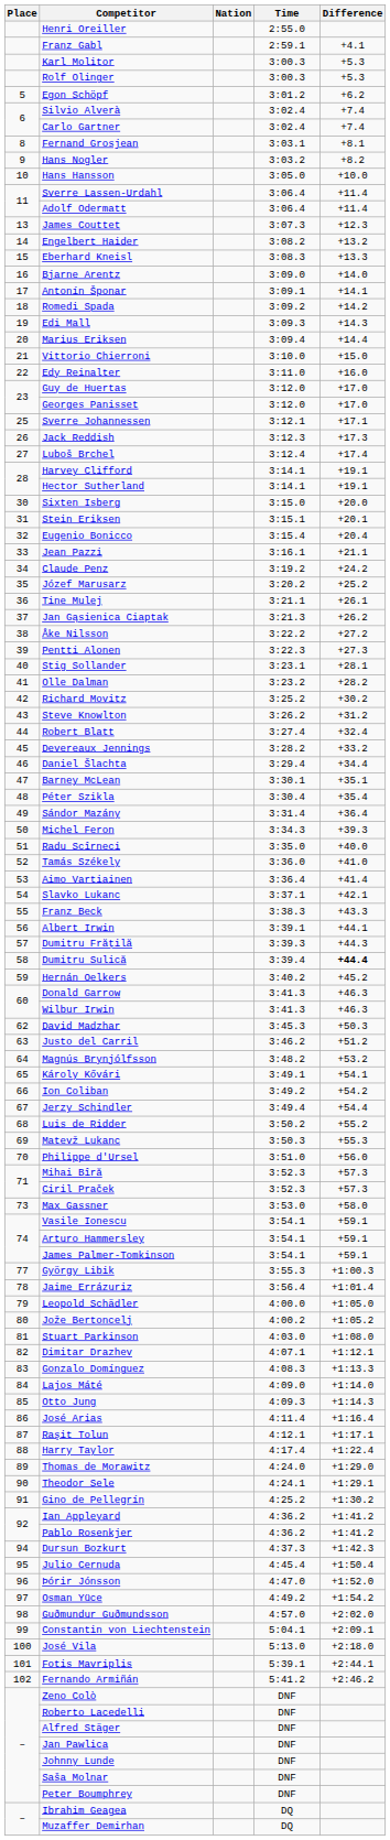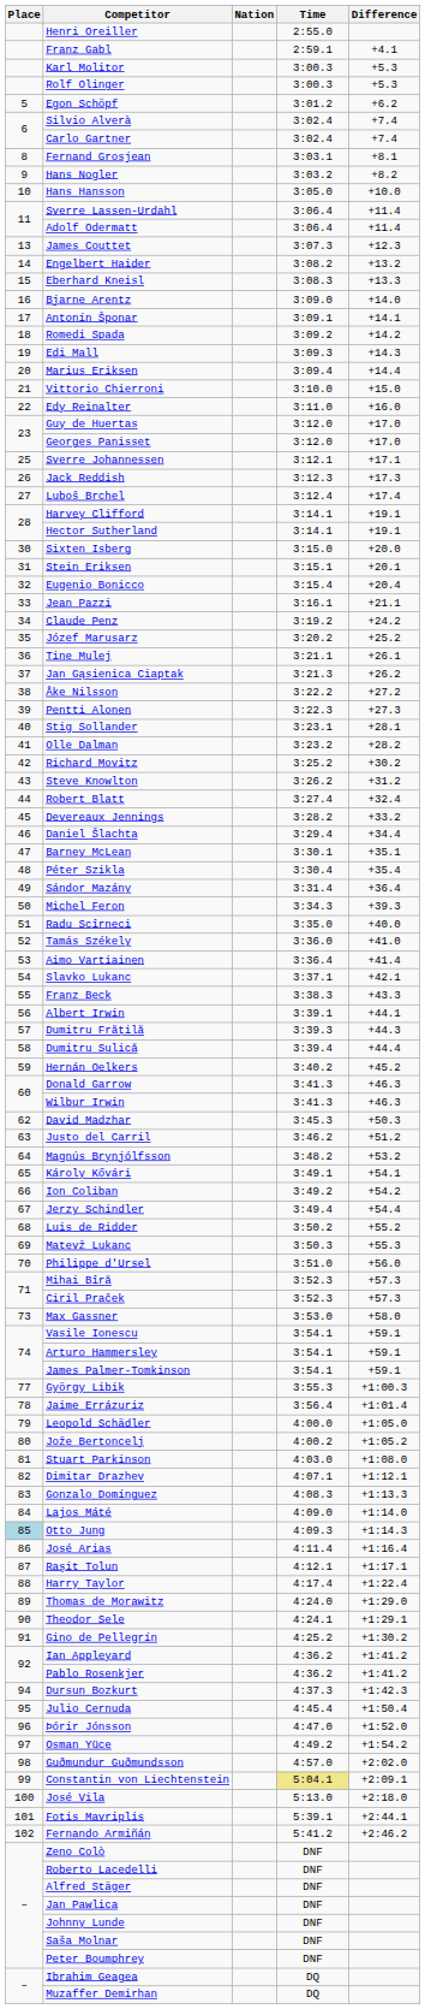Dumitru Sulică | Difference: bold -> normal
Otto Jung | Place: no background -> lightblue background
Constantin von Liechtenstein | Time: no background -> khaki background
